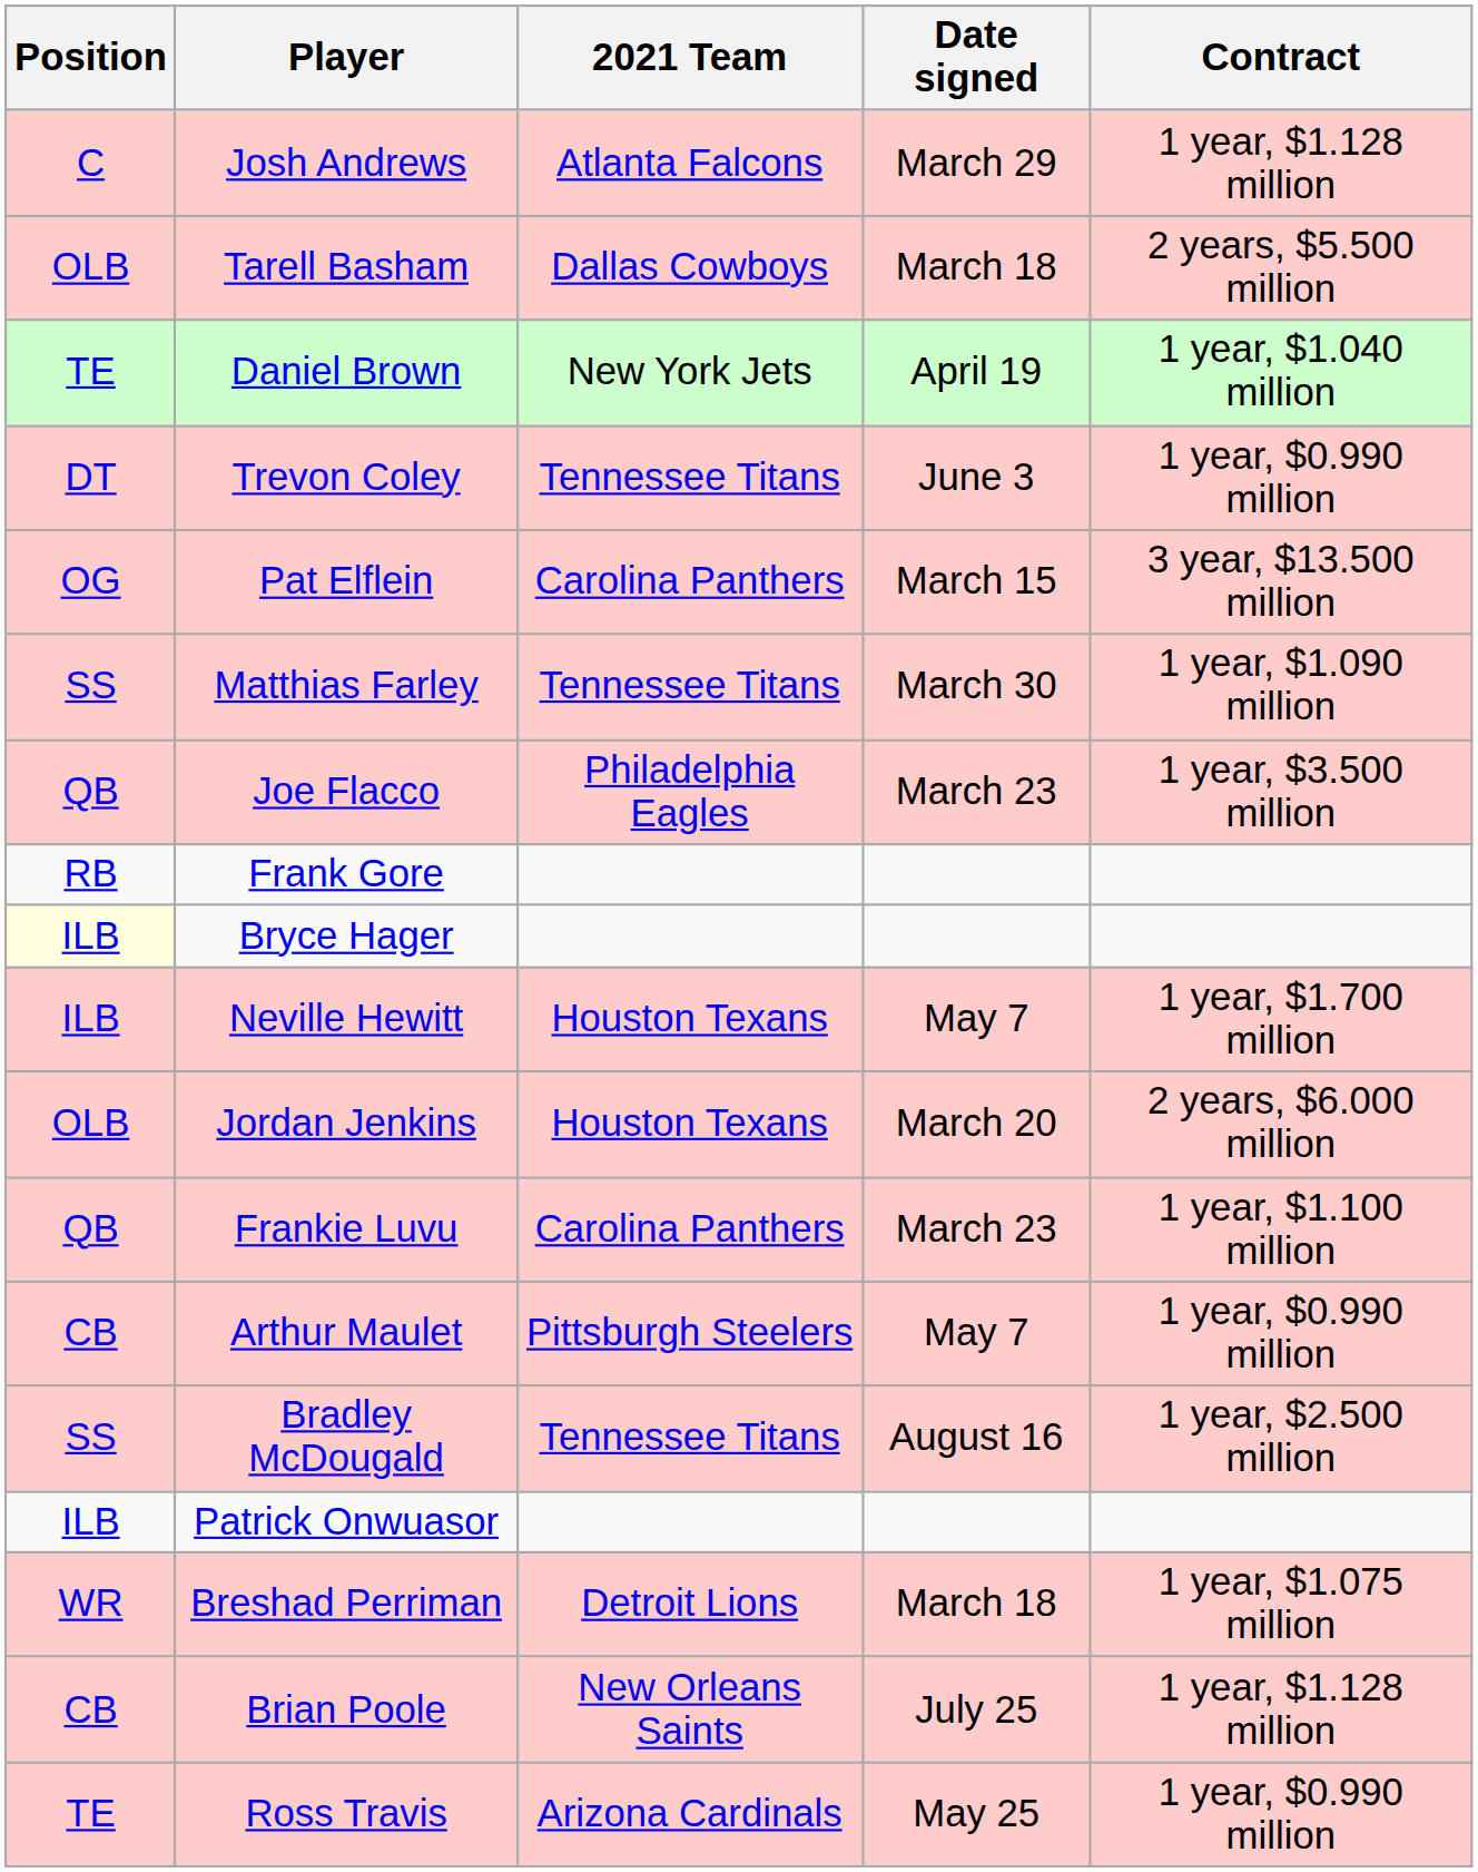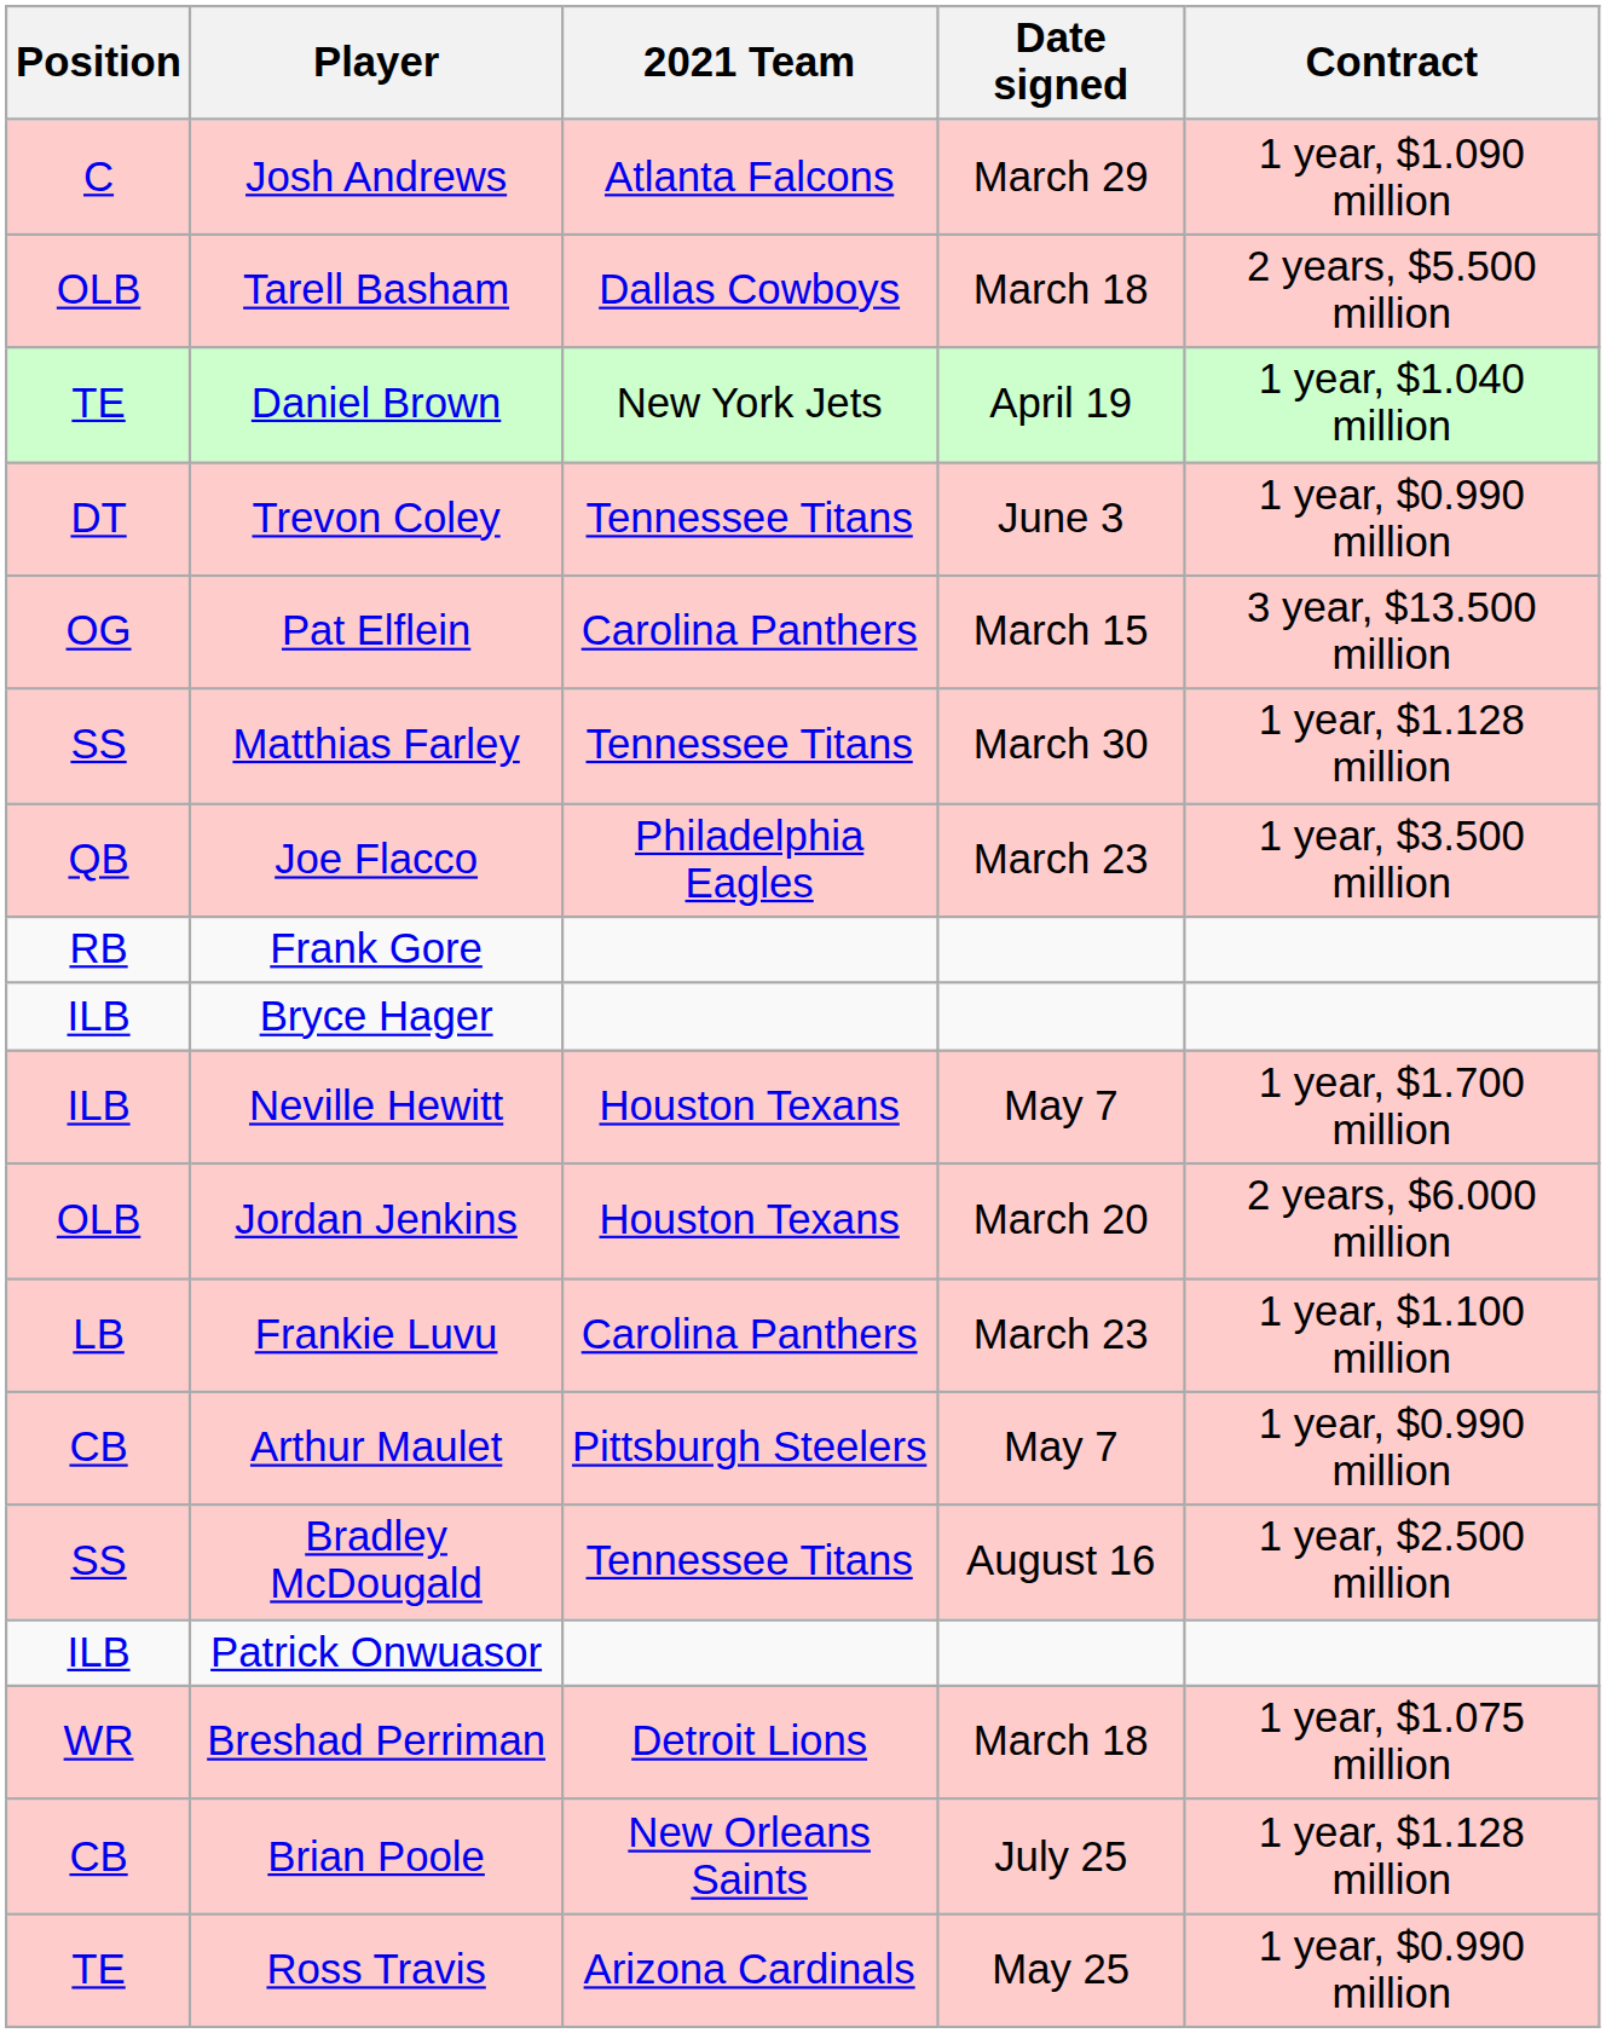Josh Andrews | Contract: 1 year, $1.128 million -> 1 year, $1.090 million
Matthias Farley | Contract: 1 year, $1.090 million -> 1 year, $1.128 million
Bryce Hager | Position: lightyellow background -> no background
Frankie Luvu | Position: QB -> LB
